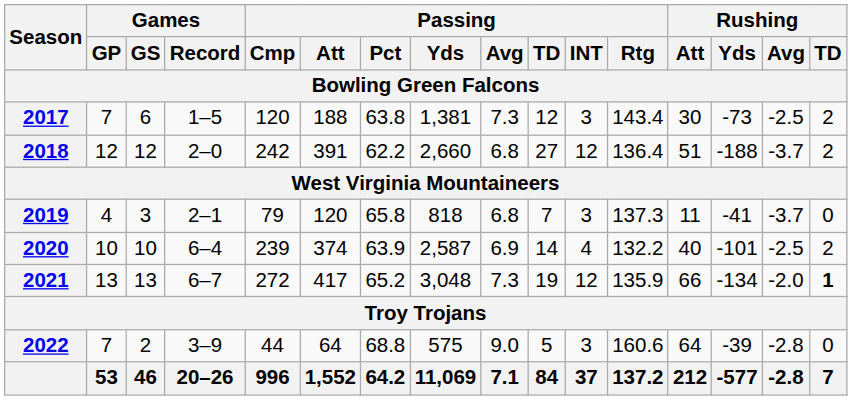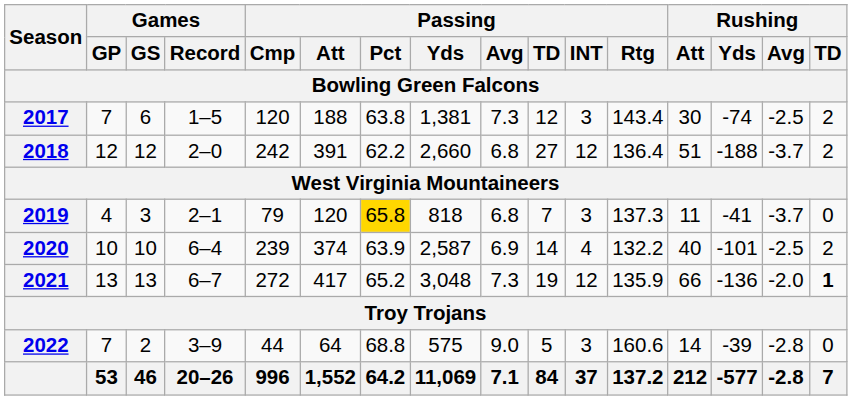2017 | Rushing / Yds: -73 -> -74
2019 | Passing / Pct: no background -> gold background
2021 | Rushing / Yds: -134 -> -136
2022 | Rushing / Att: 64 -> 14
